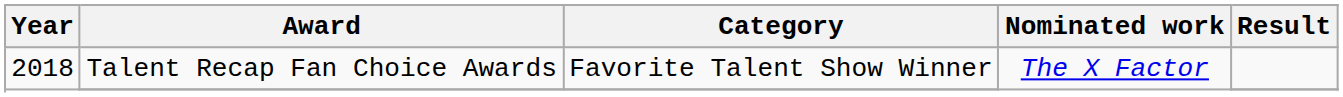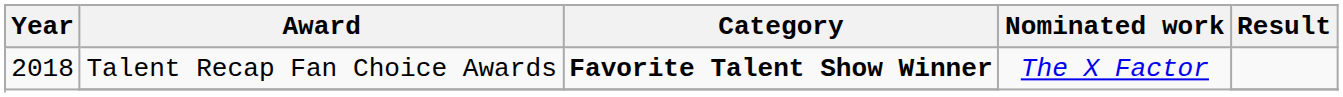Talent Recap Fan Choice Awards | Category: normal -> bold
